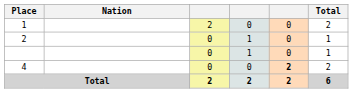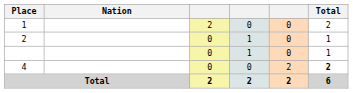4 | column 5: bold -> normal
4 | Total: normal -> bold
